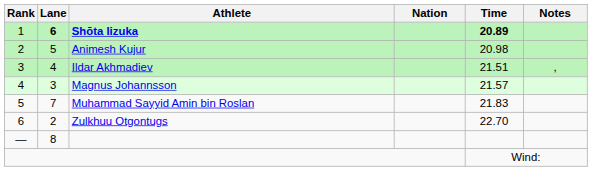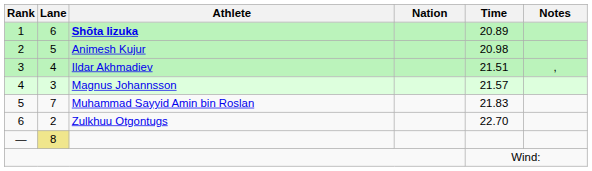1 | Lane: bold -> normal
1 | Time: bold -> normal
— | Lane: no background -> khaki background
